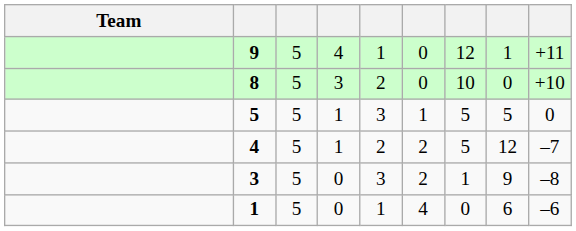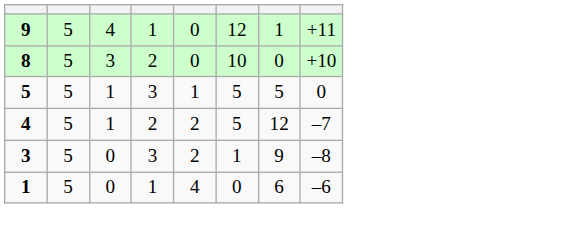- column: Team
